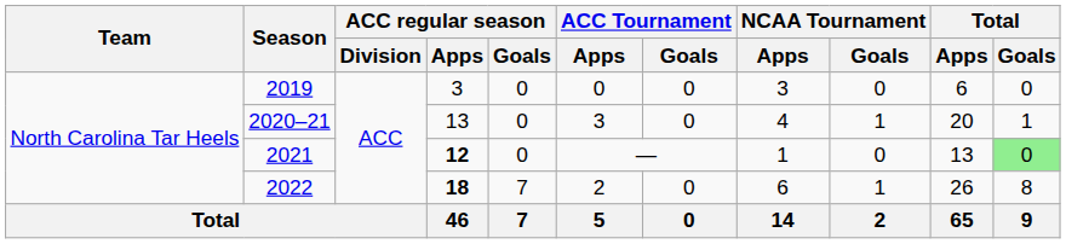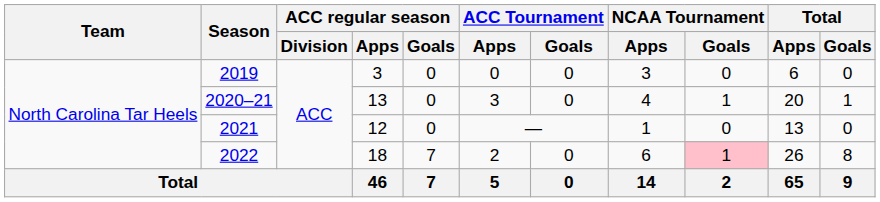2021 | ACC regular season / Apps: bold -> normal
2021 | Total / Goals: lightgreen background -> no background
2022 | ACC regular season / Apps: bold -> normal
2022 | NCAA Tournament / Goals: no background -> pink background
